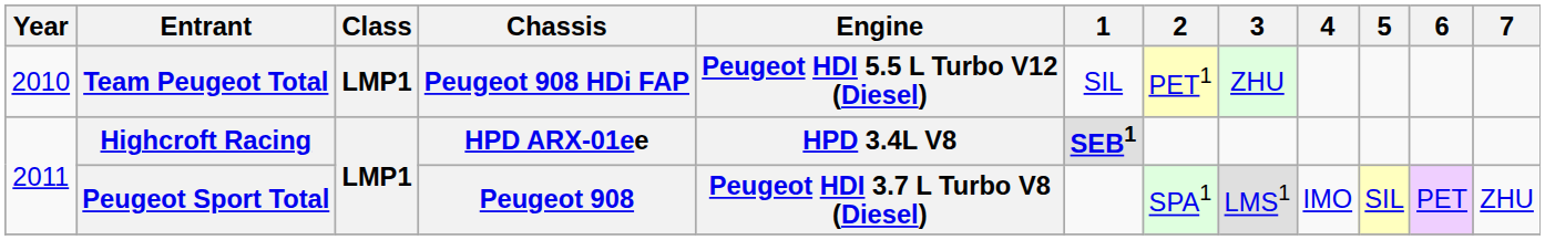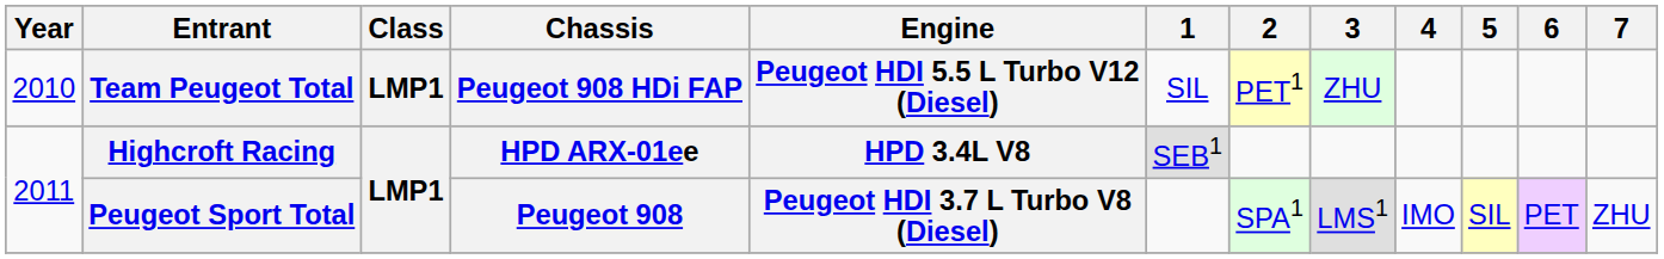Highcroft Racing | 1: bold -> normal
